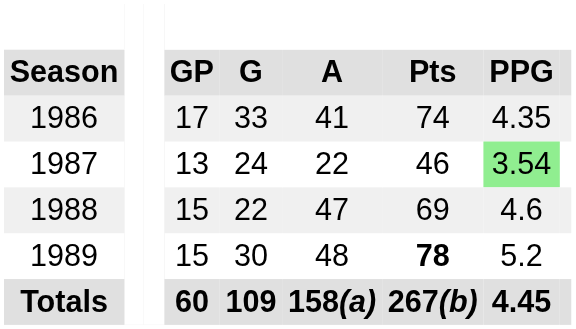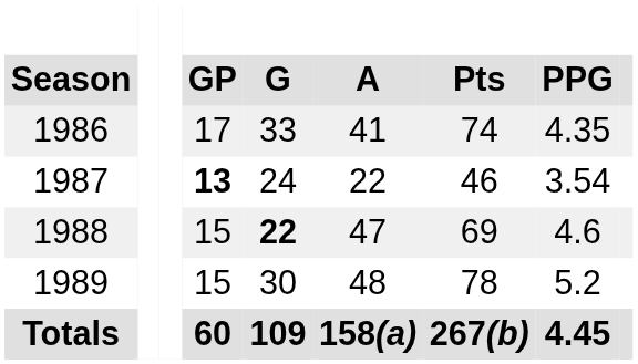1987 | GP: normal -> bold
1987 | PPG: lightgreen background -> no background
1988 | G: normal -> bold
1989 | Pts: bold -> normal
